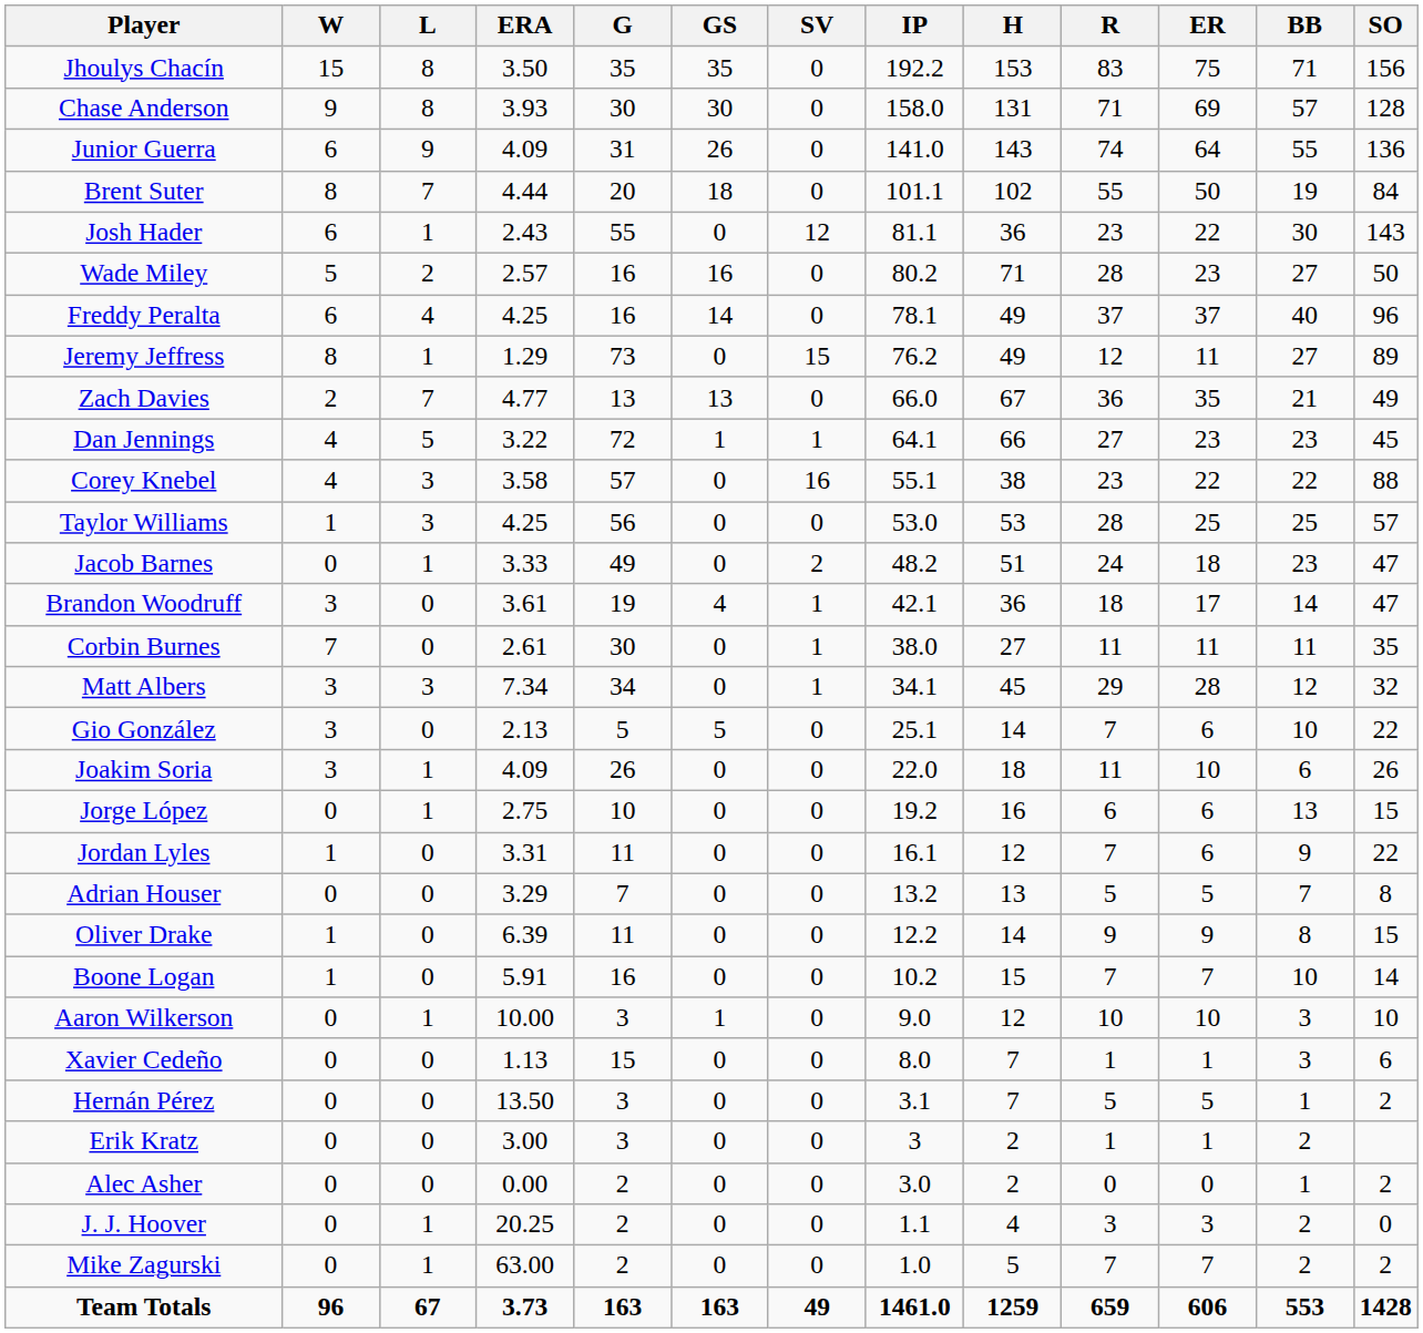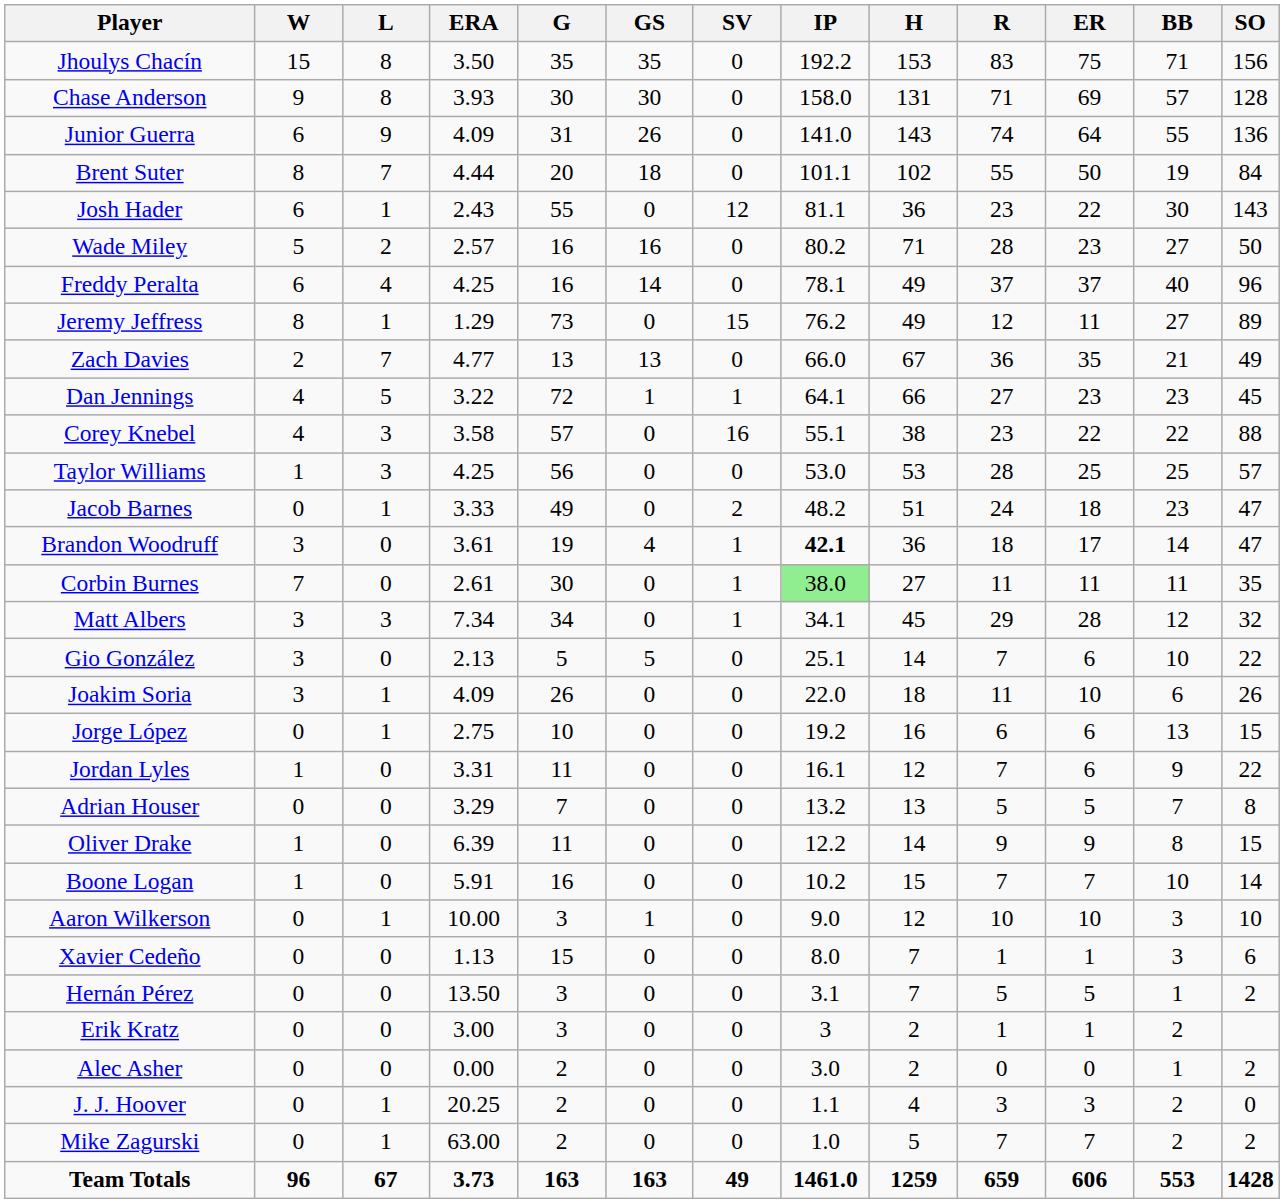Brandon Woodruff | IP: normal -> bold
Corbin Burnes | IP: no background -> lightgreen background
